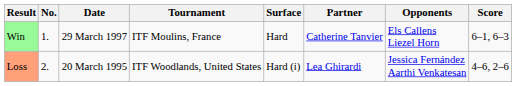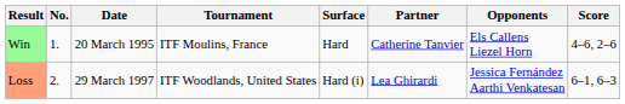Win | Date: 29 March 1997 -> 20 March 1995
Win | Score: 6–1, 6–3 -> 4–6, 2–6
Loss | Date: 20 March 1995 -> 29 March 1997
Loss | Score: 4–6, 2–6 -> 6–1, 6–3
